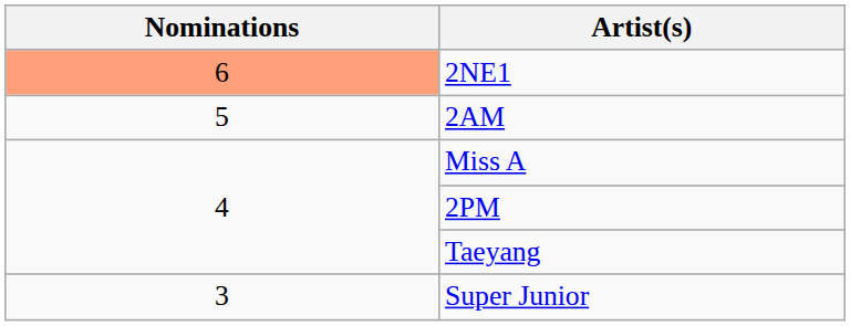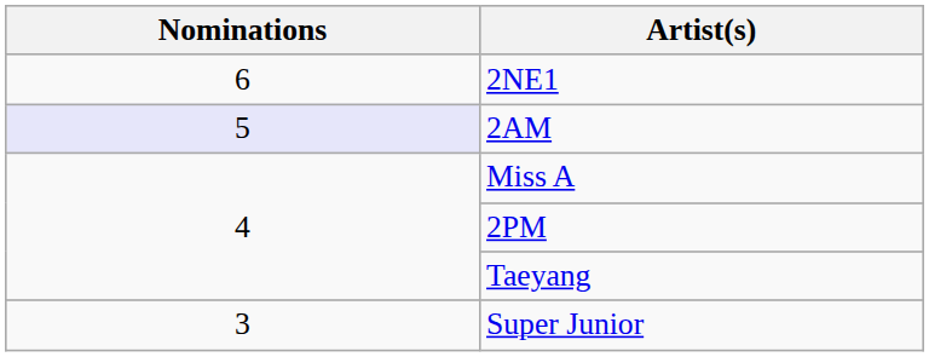2NE1 | Nominations: lightsalmon background -> no background
2AM | Nominations: no background -> lavender background
